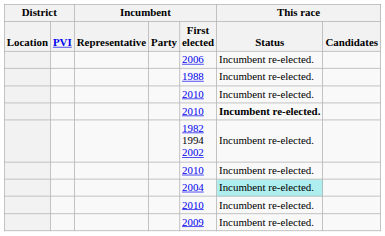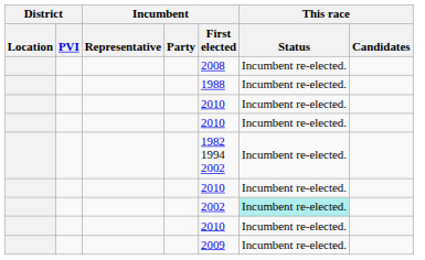row 3 | Incumbent / First elected: 2006 -> 2008
row 6 | This race / Status: bold -> normal
row 9 | Incumbent / First elected: 2004 -> 2002
